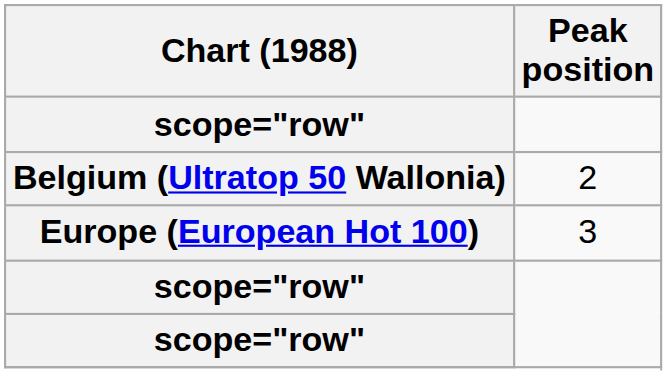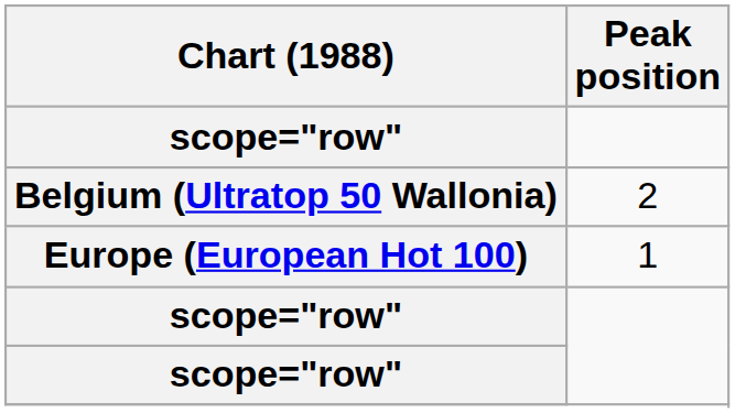Europe (European Hot 100) | Peak position: 3 -> 1
